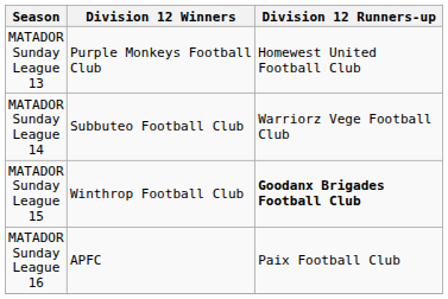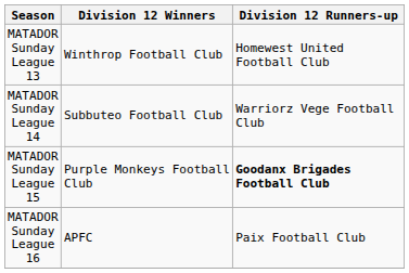MATADOR Sunday League 13 | Division 12 Winners: Purple Monkeys Football Club -> Winthrop Football Club
MATADOR Sunday League 15 | Division 12 Winners: Winthrop Football Club -> Purple Monkeys Football Club
